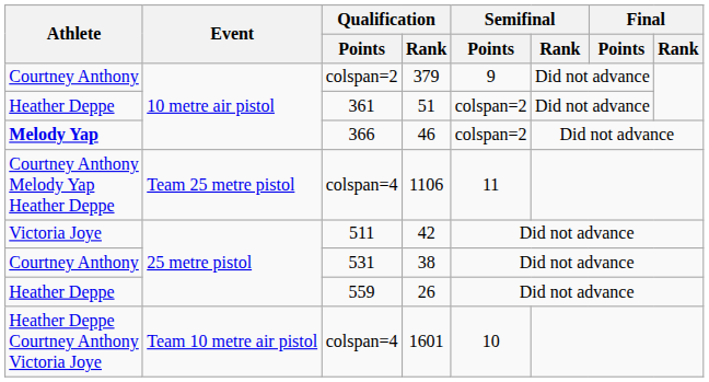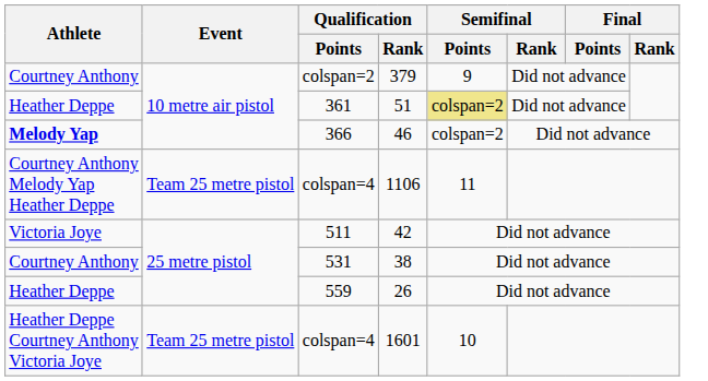51 | Semifinal / Points: no background -> khaki background
1601 | Event: Team 10 metre air pistol -> Team 25 metre pistol
